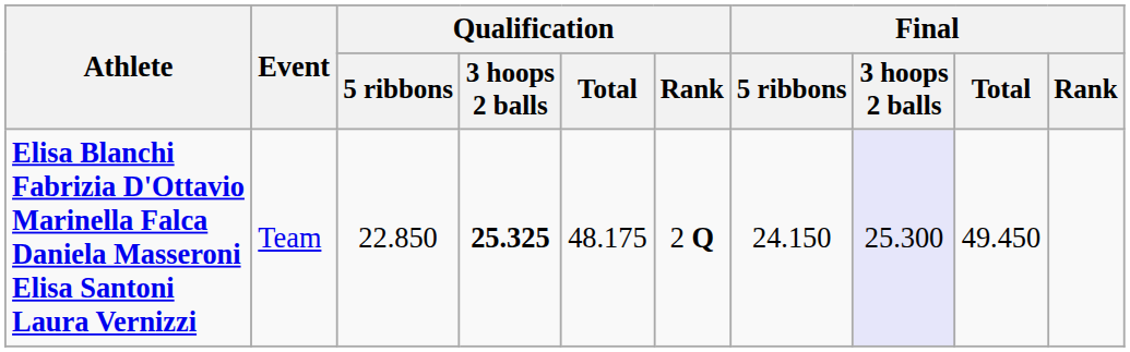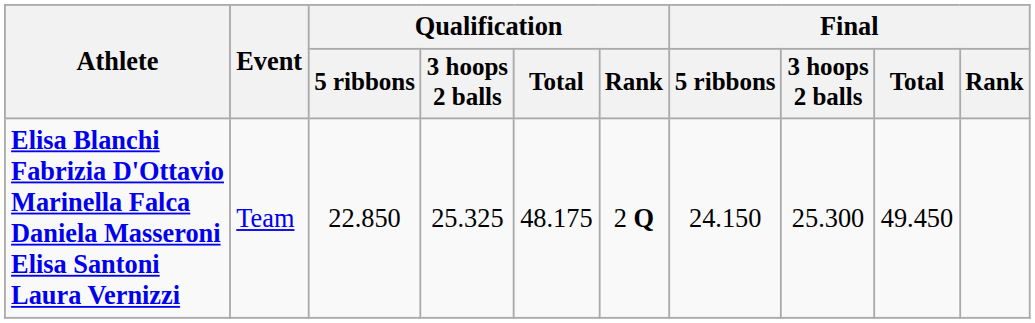row 3 | Qualification / 3 hoops 2 balls: bold -> normal
row 3 | Final / 3 hoops 2 balls: lavender background -> no background
